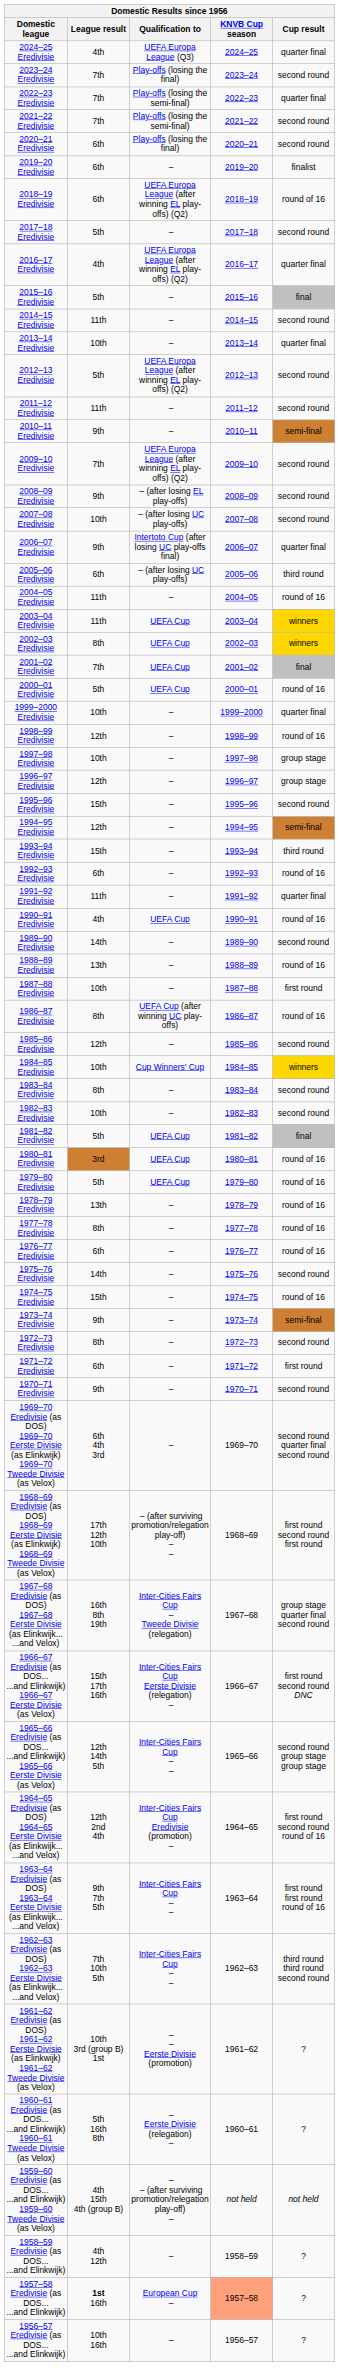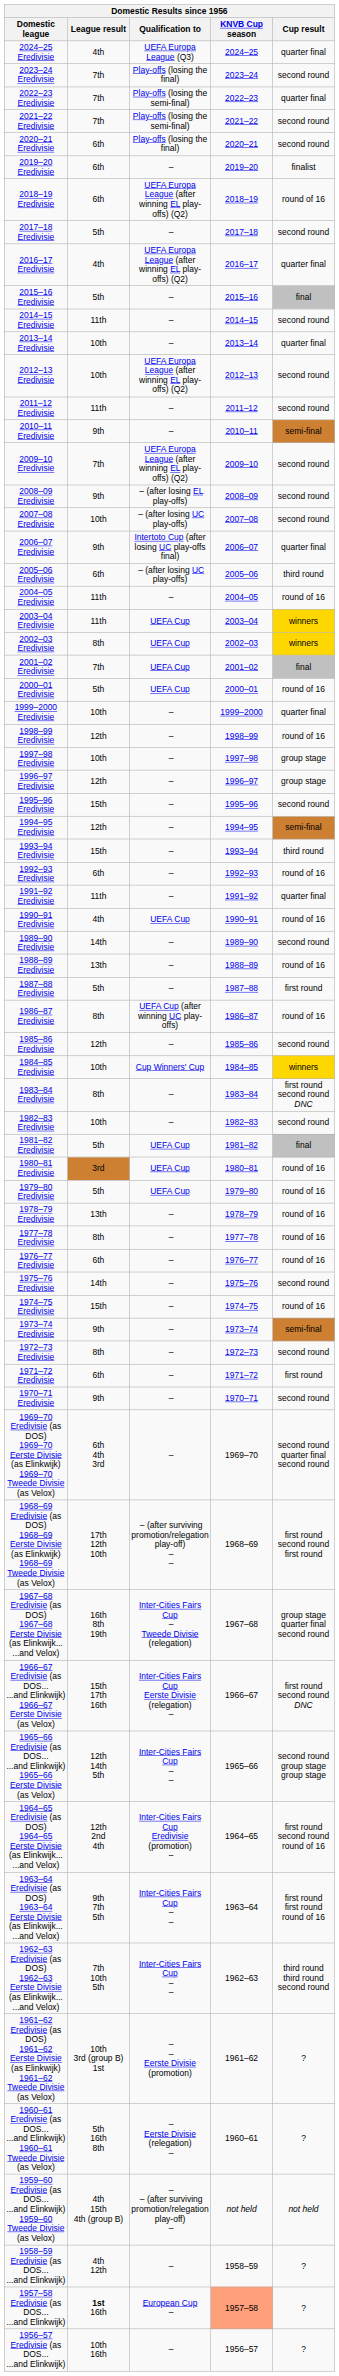2012–13 Eredivisie | League result: 5th -> 10th
1987–88 Eredivisie | League result: 10th -> 5th
1983–84 Eredivisie | Cup result: second round -> first round second round DNC
